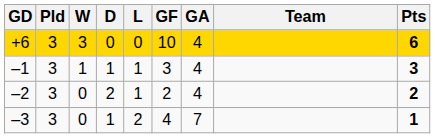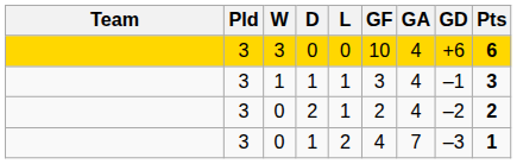columns swapped: Team <-> GD
